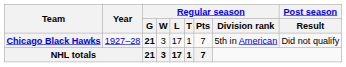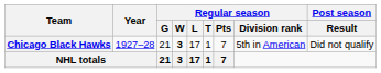Chicago Black Hawks | Regular season / G: bold -> normal
Chicago Black Hawks | Regular season / W: normal -> bold
